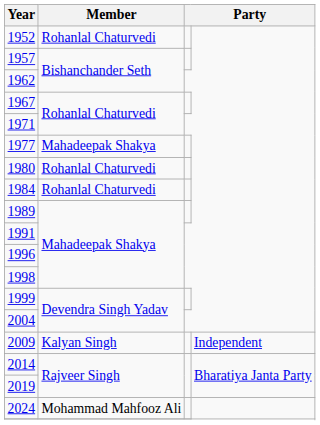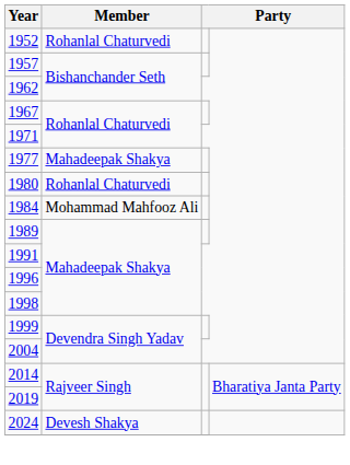1984 | Member: Rohanlal Chaturvedi -> Mohammad Mahfooz Ali
- row: 2009 | Kalyan Singh | Independent
2024 | Member: Mohammad Mahfooz Ali -> Devesh Shakya
